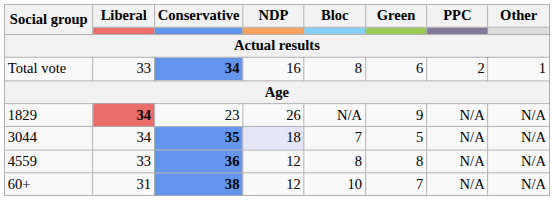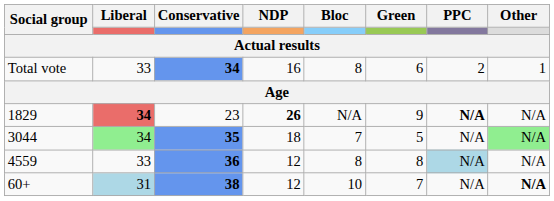1829 | NDP: normal -> bold
1829 | PPC: normal -> bold
3044 | Liberal: no background -> lightgreen background
3044 | NDP: lavender background -> no background
3044 | Other: no background -> lightgreen background
4559 | PPC: no background -> lightblue background
60+ | Liberal: no background -> lightblue background
60+ | Other: normal -> bold
